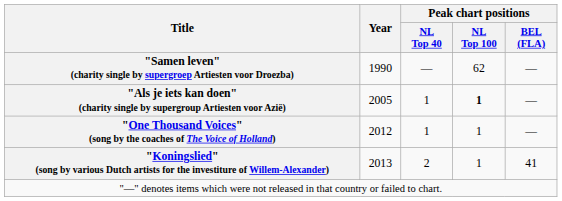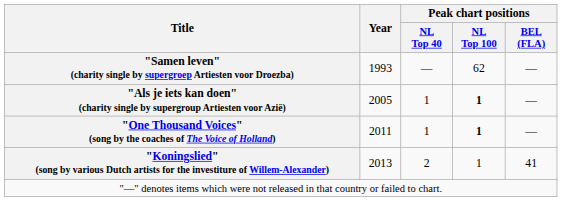row 3 | Year: 1990 -> 1993
row 5 | Year: 2012 -> 2011
row 5 | Peak chart positions / NL Top 100: normal -> bold
